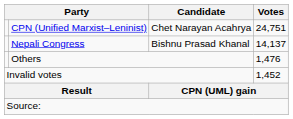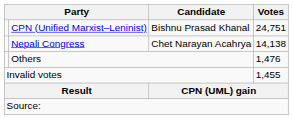CPN (Unified Marxist–Leninist) | Candidate: Chet Narayan Acahrya -> Bishnu Prasad Khanal
Nepali Congress | Candidate: Bishnu Prasad Khanal -> Chet Narayan Acahrya
Nepali Congress | Votes: 14,137 -> 14,138
Invalid votes | Votes: 1,452 -> 1,455
